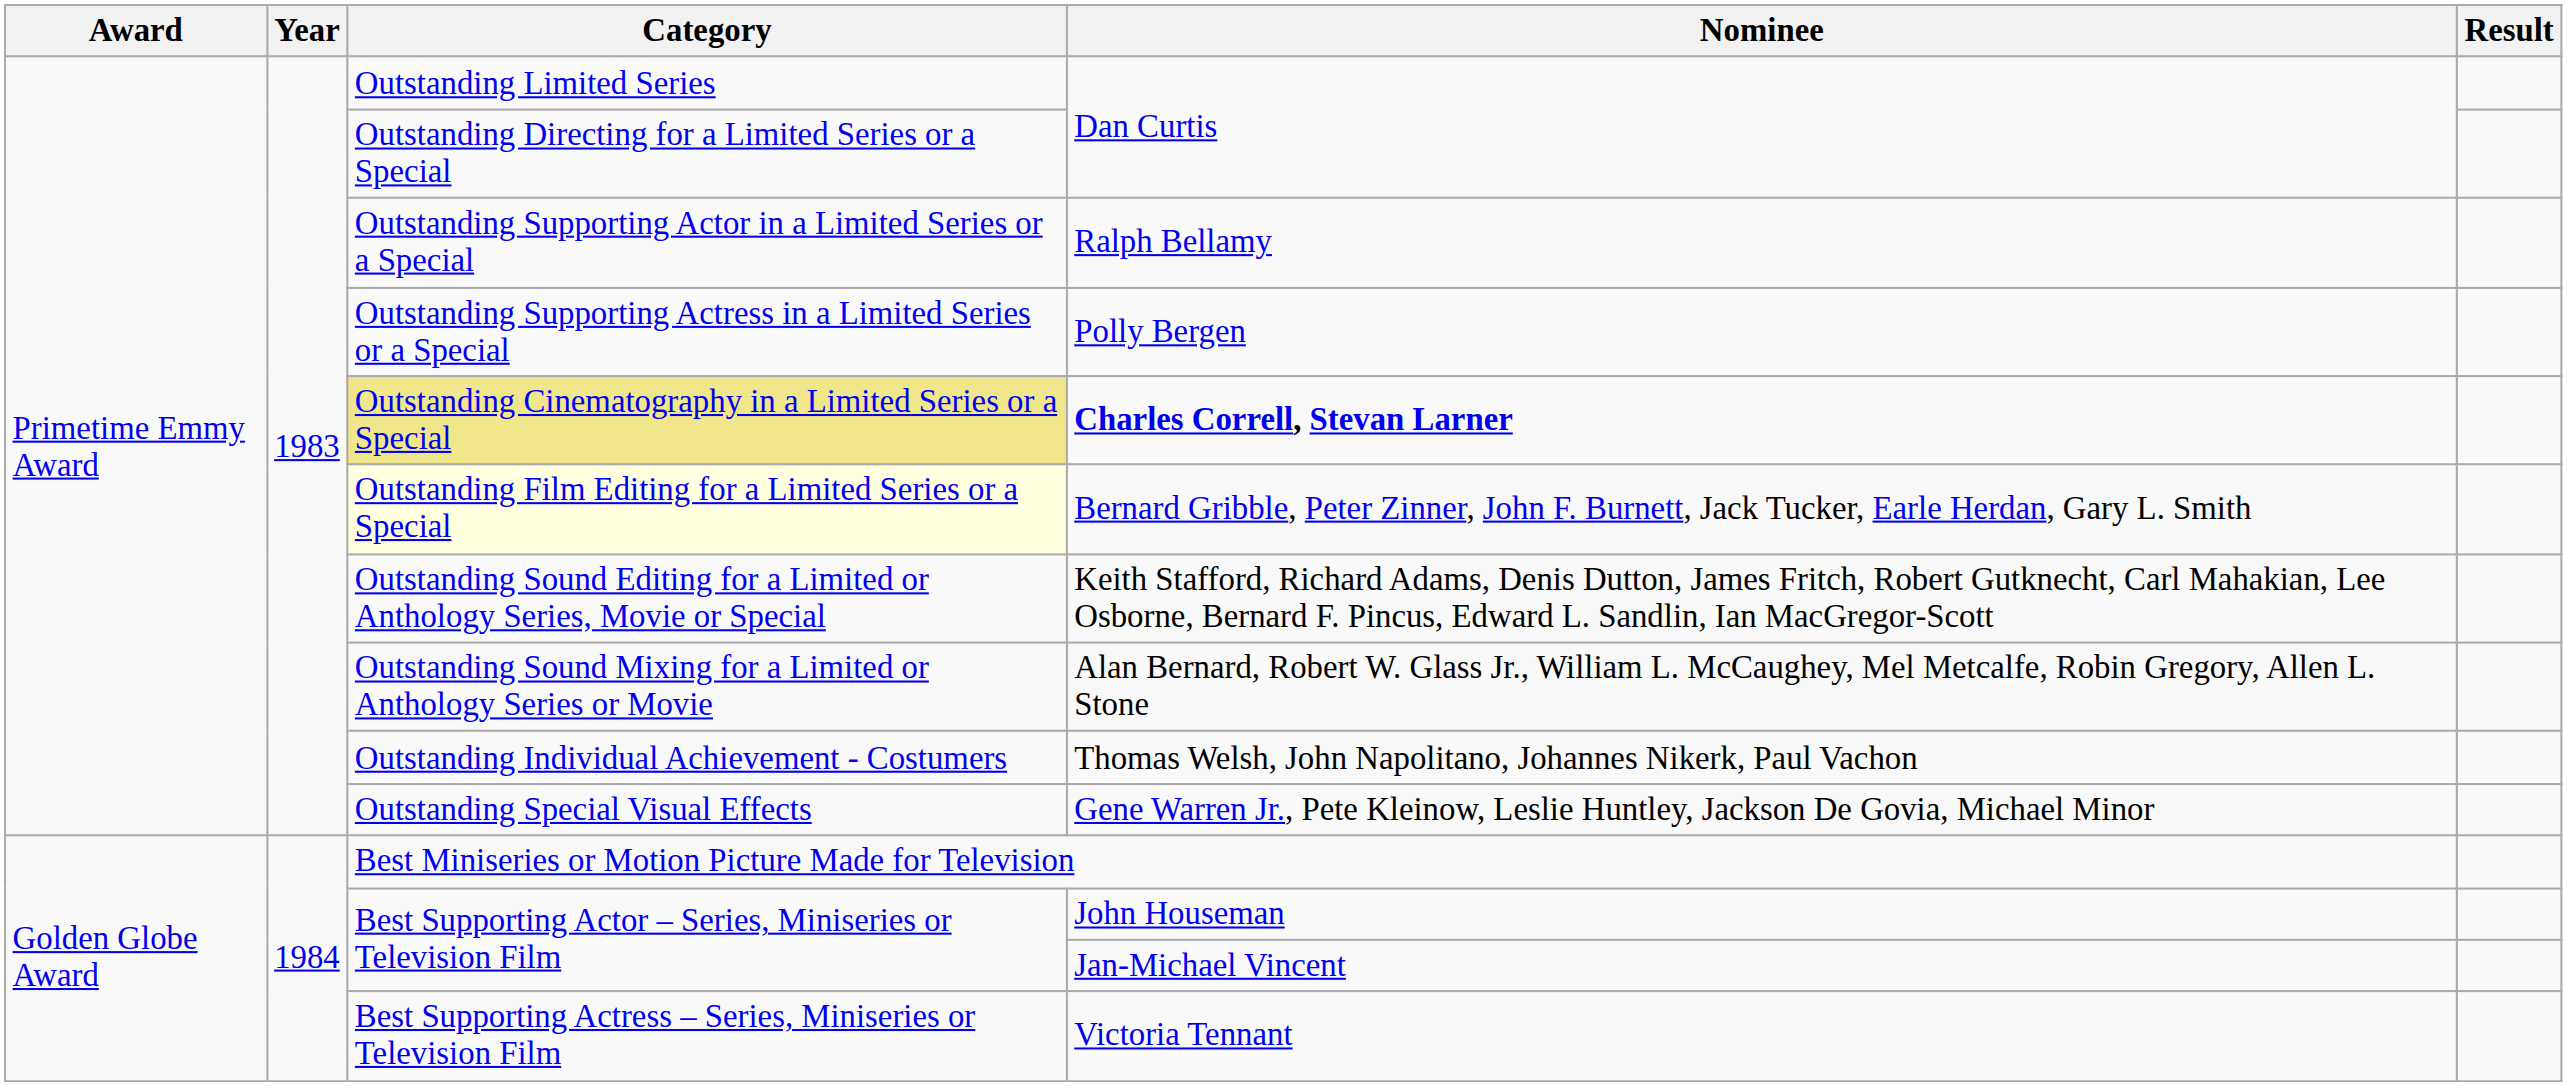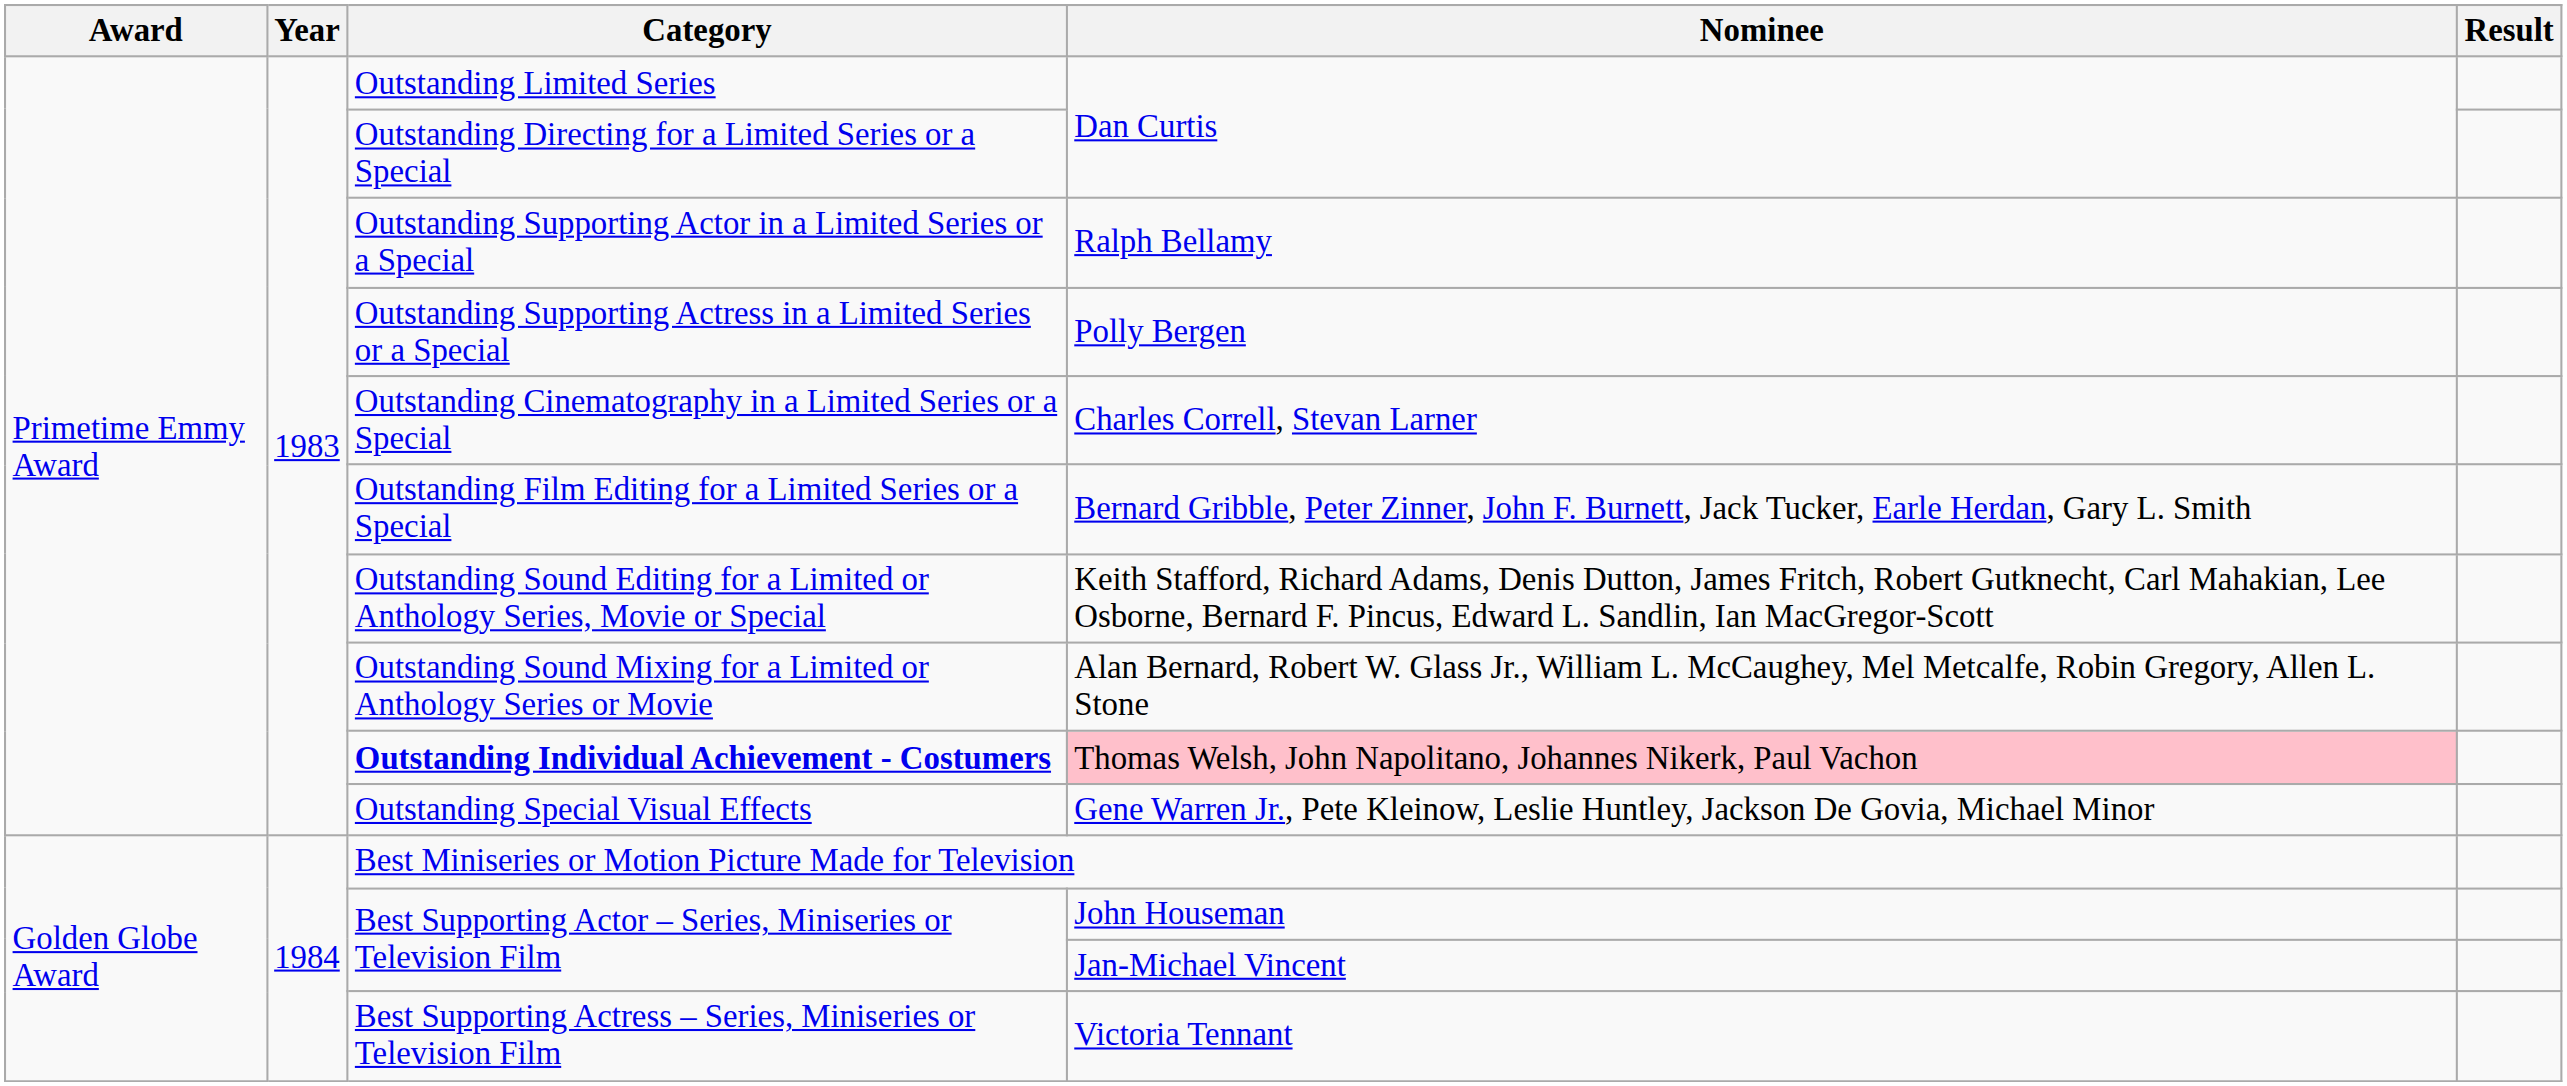Outstanding Cinematography in a Limited Series or a Special | Category: khaki background -> no background
Outstanding Cinematography in a Limited Series or a Special | Nominee: bold -> normal
Outstanding Film Editing for a Limited Series or a Special | Category: lightyellow background -> no background
Outstanding Individual Achievement - Costumers | Category: normal -> bold
Outstanding Individual Achievement - Costumers | Nominee: no background -> pink background
